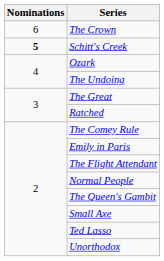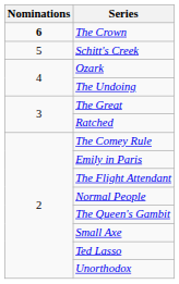The Crown | Nominations: normal -> bold
Schitt's Creek | Nominations: bold -> normal
